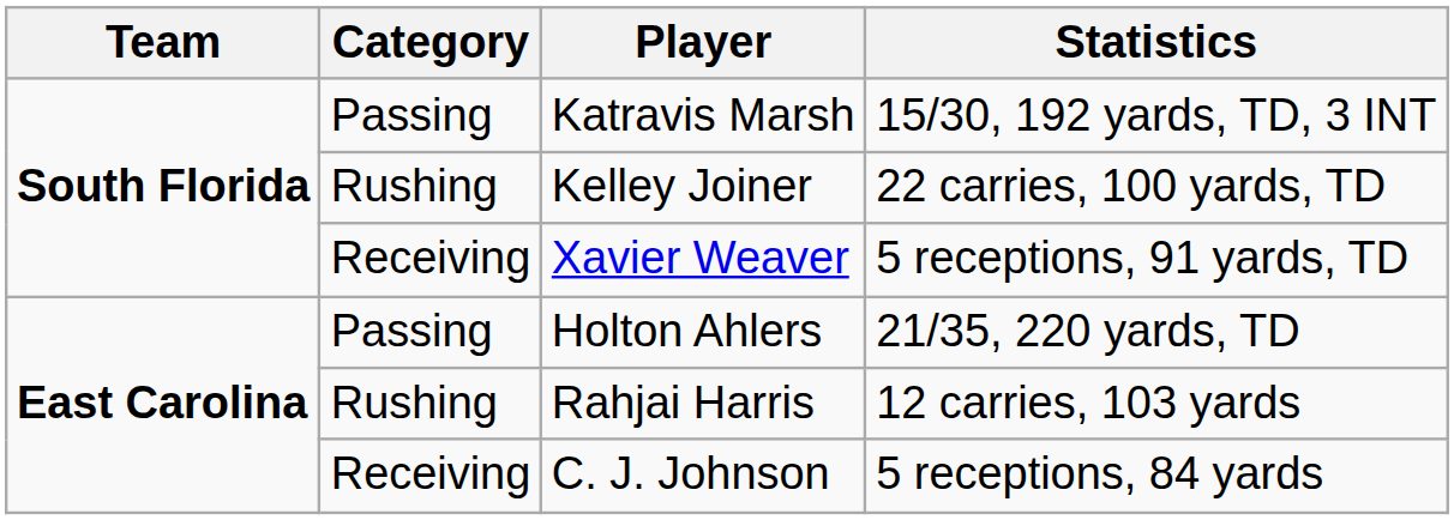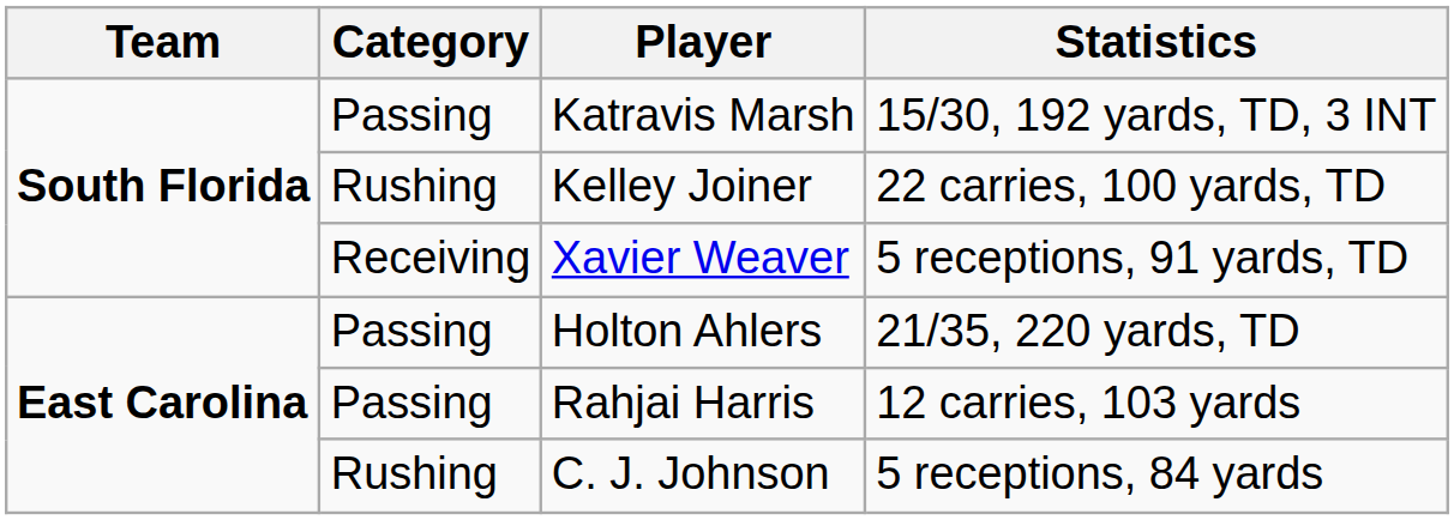Rahjai Harris | Category: Rushing -> Passing
C. J. Johnson | Category: Receiving -> Rushing
